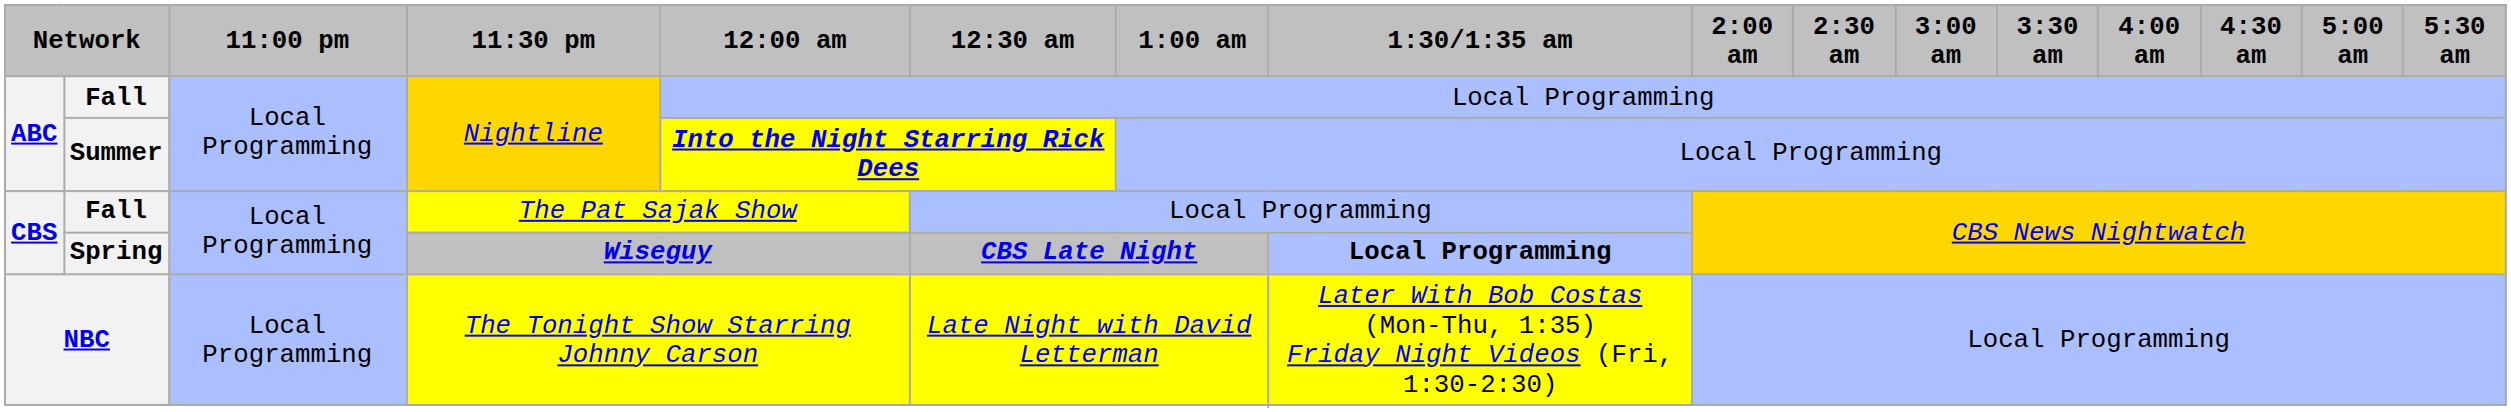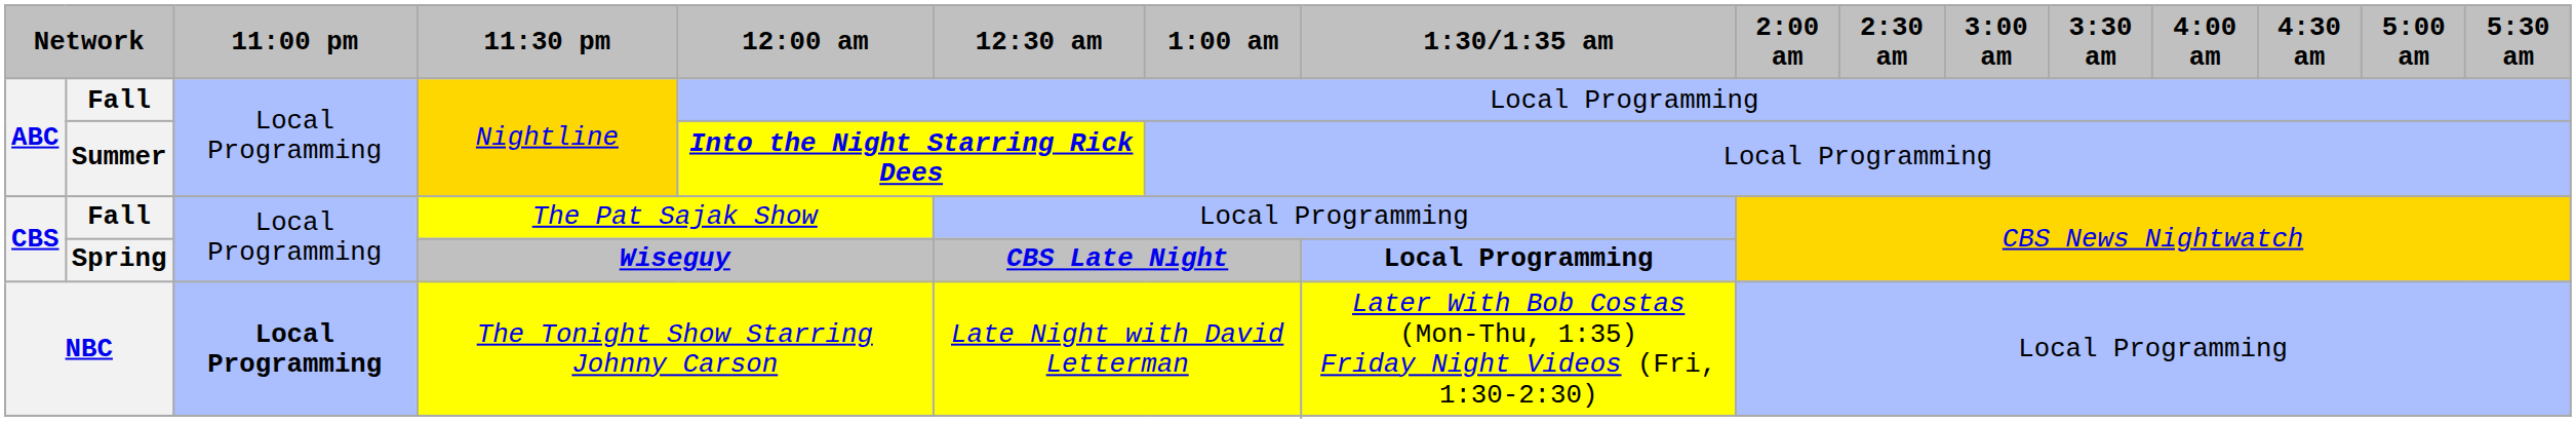NBC | 11:00 pm: normal -> bold
